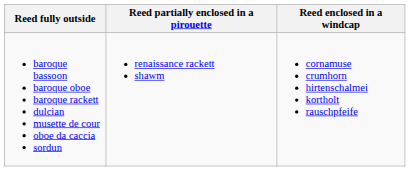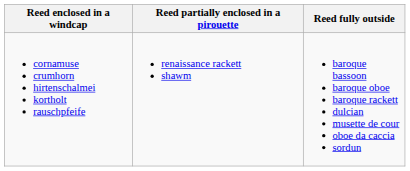columns swapped: Reed fully outside <-> Reed enclosed in a windcap
